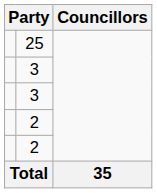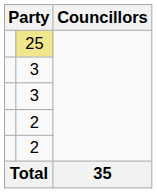25 | column 2: no background -> khaki background
